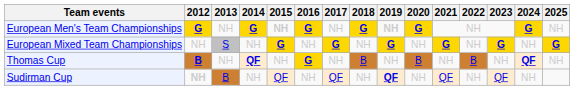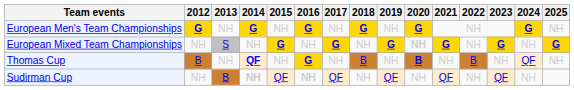European Men's Team Championships | 2015: bold -> normal
European Men's Team Championships | 2019: bold -> normal
European Mixed Team Championships | 2020: normal -> bold
Thomas Cup | 2012: bold -> normal
Thomas Cup | 2020: normal -> bold
Thomas Cup | 2024: bold -> normal
Sudirman Cup | 2012: bold -> normal
Sudirman Cup | 2014: normal -> bold
Sudirman Cup | 2016: normal -> bold
Sudirman Cup | 2019: bold -> normal
